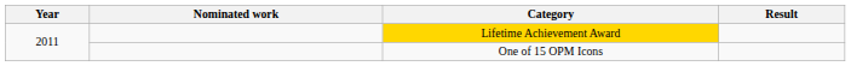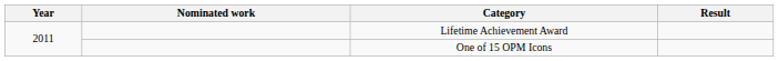Lifetime Achievement Award | Category: gold background -> no background
